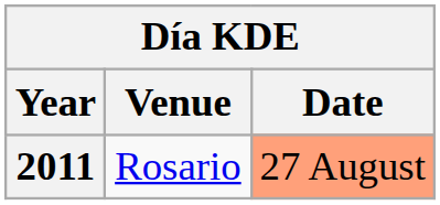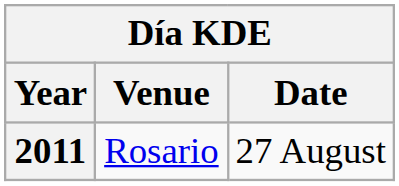2011 | Date: lightsalmon background -> no background
